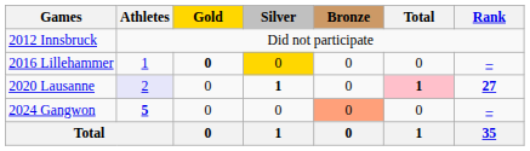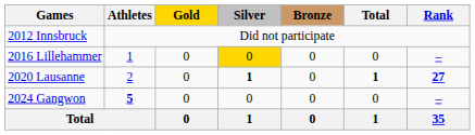2016 Lillehammer | Gold: bold -> normal
2020 Lausanne | Athletes: lavender background -> no background
2020 Lausanne | Total: pink background -> no background
2024 Gangwon | Bronze: lightsalmon background -> no background
